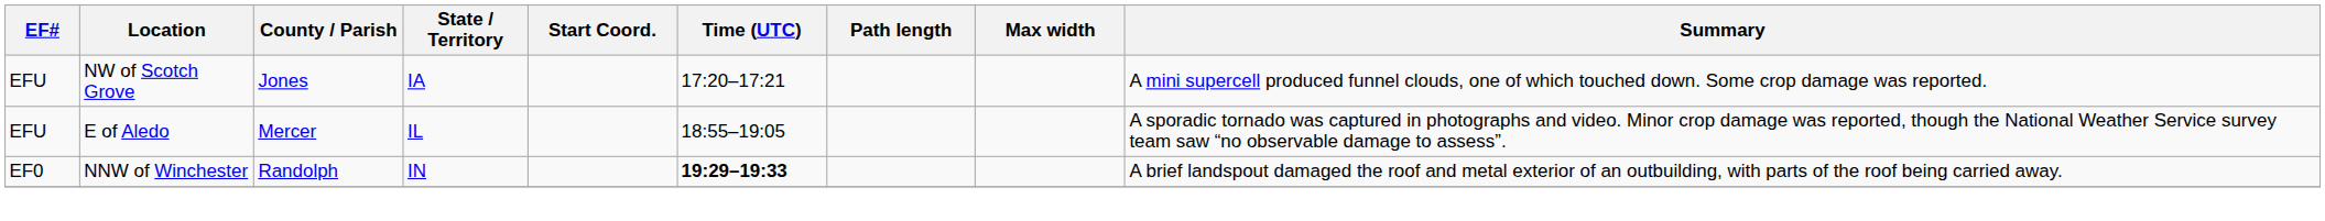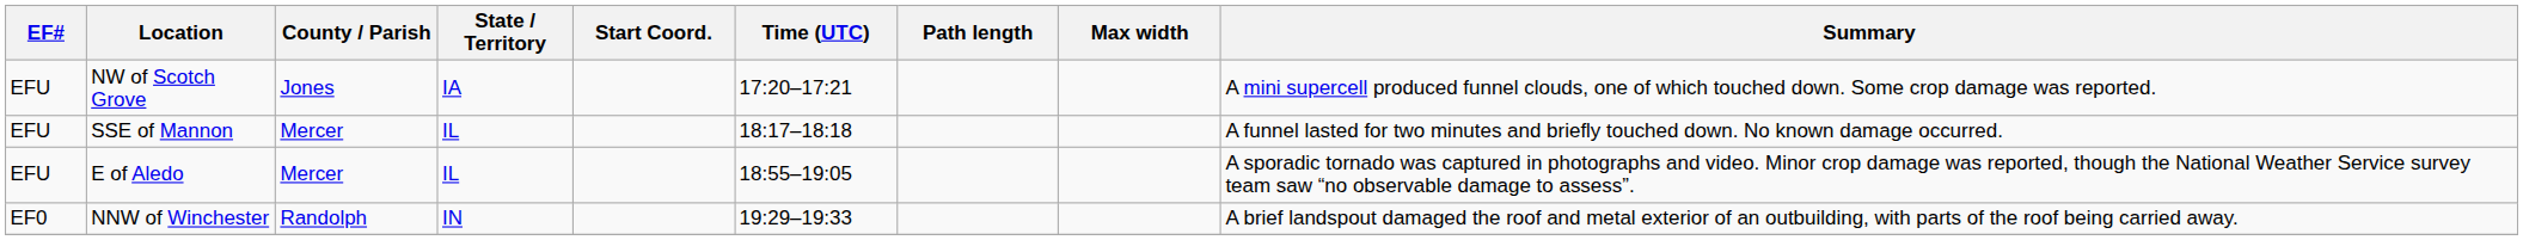+ row: EFU | SSE of Mannon | Mercer | IL | 18:17–18:18 | A funnel lasted for two minutes and briefly touched down. No known damage occurred.
NNW of Winchester | Time (UTC): bold -> normal
